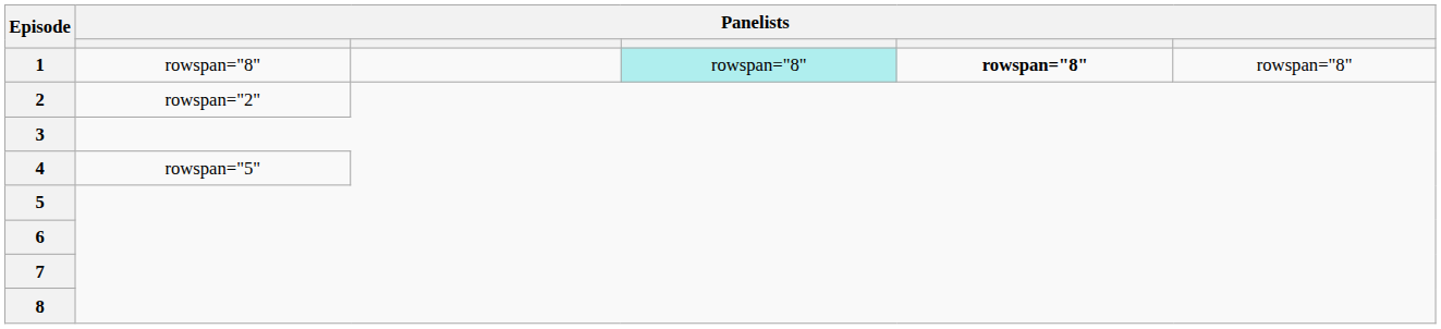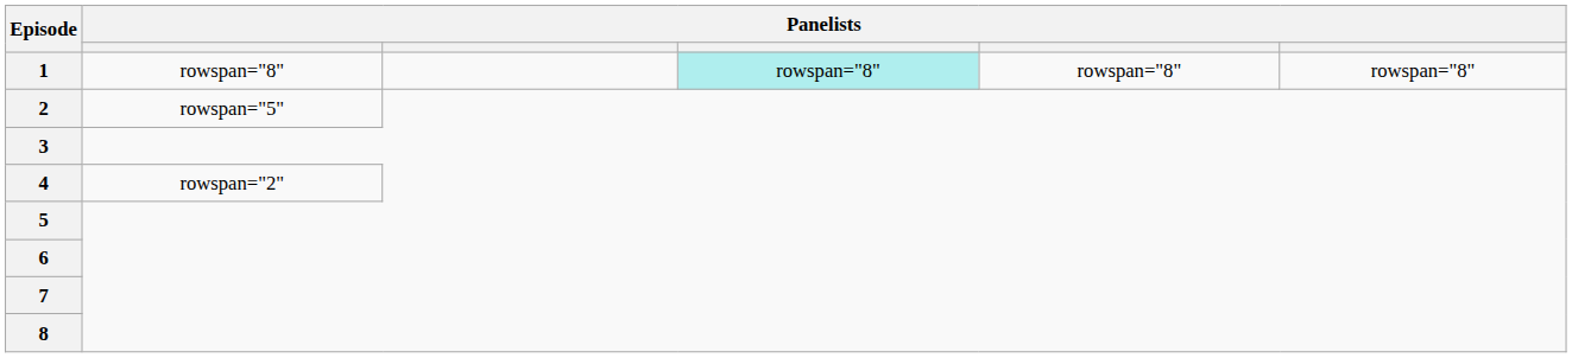1 | column 5: bold -> normal
2 | column 2: rowspan="2" -> rowspan="5"
4 | column 2: rowspan="5" -> rowspan="2"
